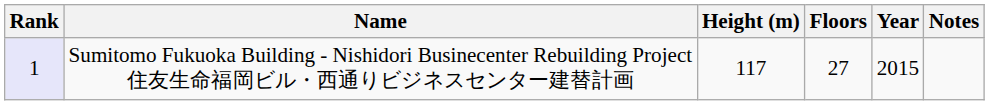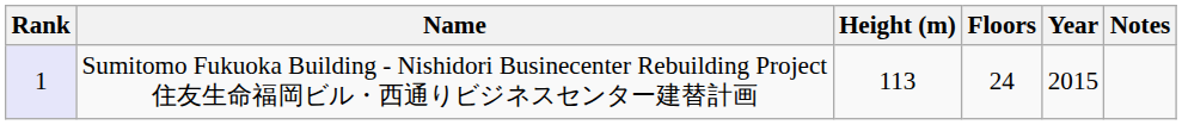row 2 | Height (m): 117 -> 113
row 2 | Floors: 27 -> 24
